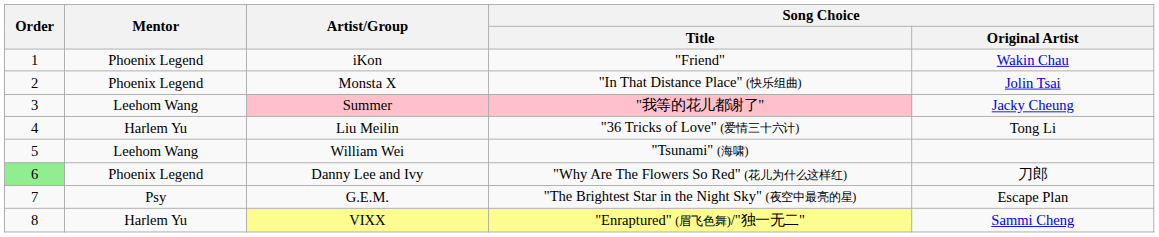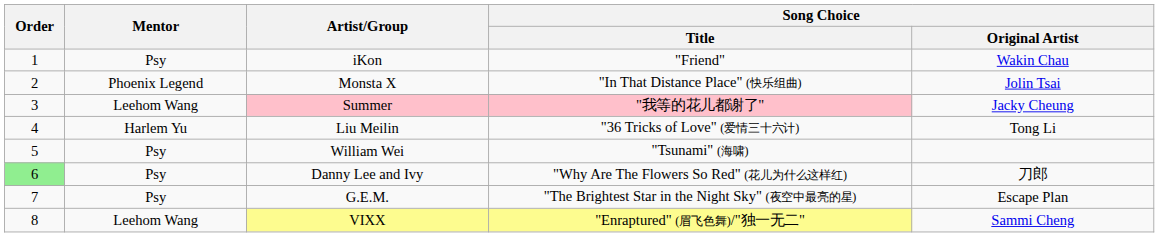iKon | Mentor: Phoenix Legend -> Psy
William Wei | Mentor: Leehom Wang -> Psy
Danny Lee and Ivy | Mentor: Phoenix Legend -> Psy
VIXX | Mentor: Harlem Yu -> Leehom Wang
